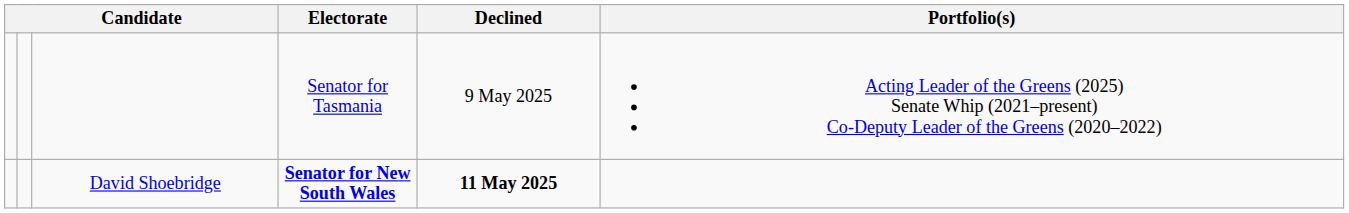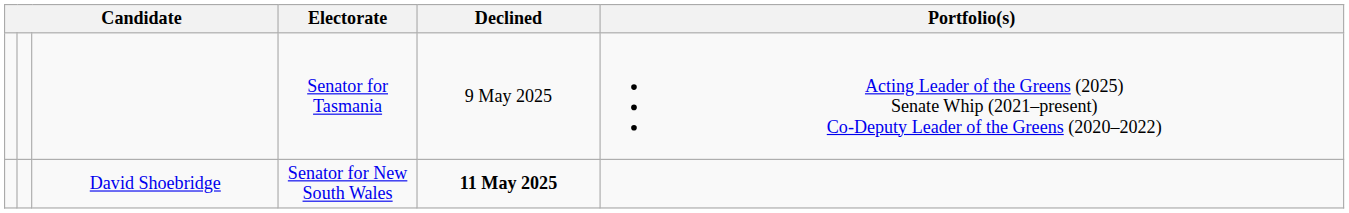David Shoebridge | Electorate: bold -> normal
